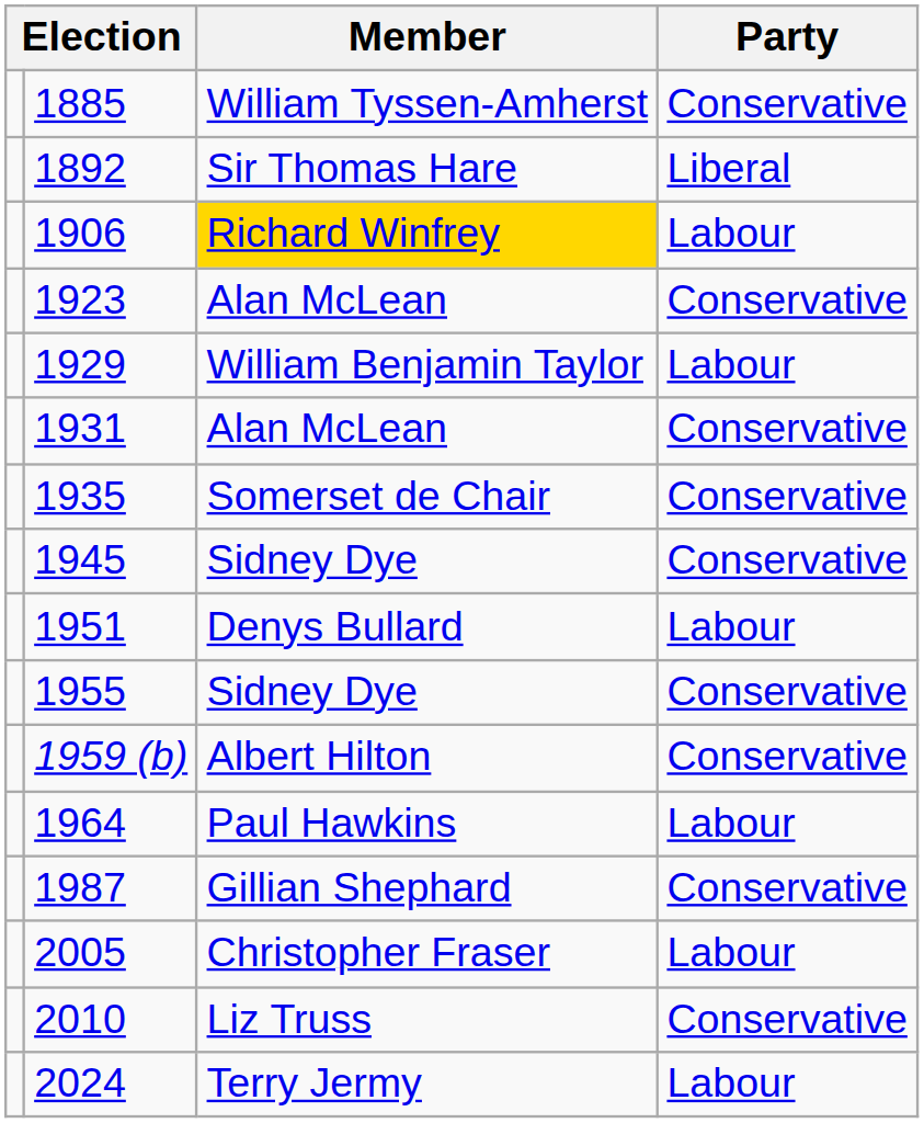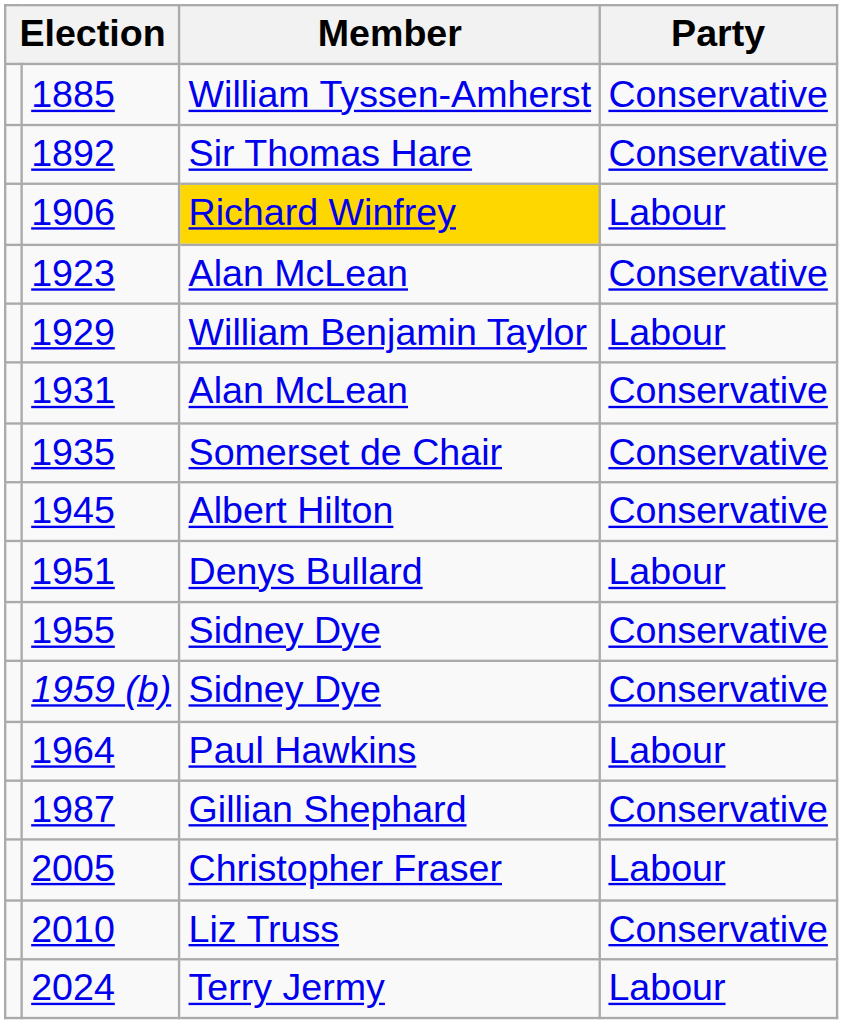1892 | Party: Liberal -> Conservative
1945 | Member: Sidney Dye -> Albert Hilton
1959 (b) | Member: Albert Hilton -> Sidney Dye
